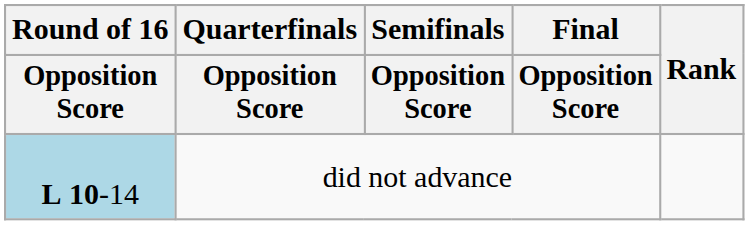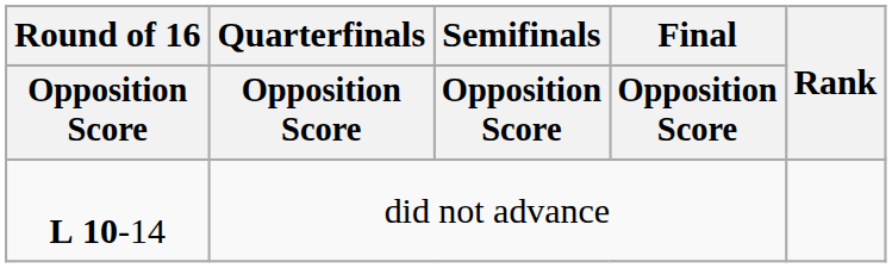did not advance | Round of 16 / Opposition Score: lightblue background -> no background
